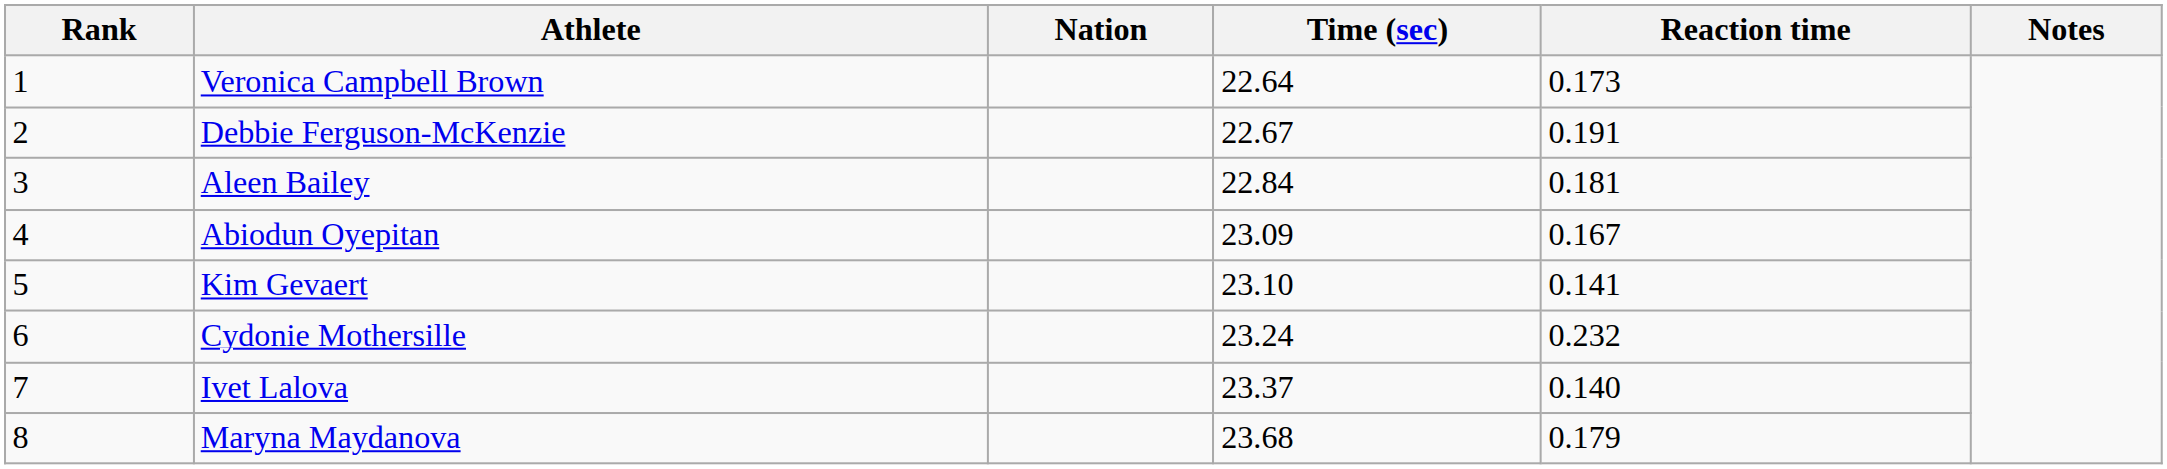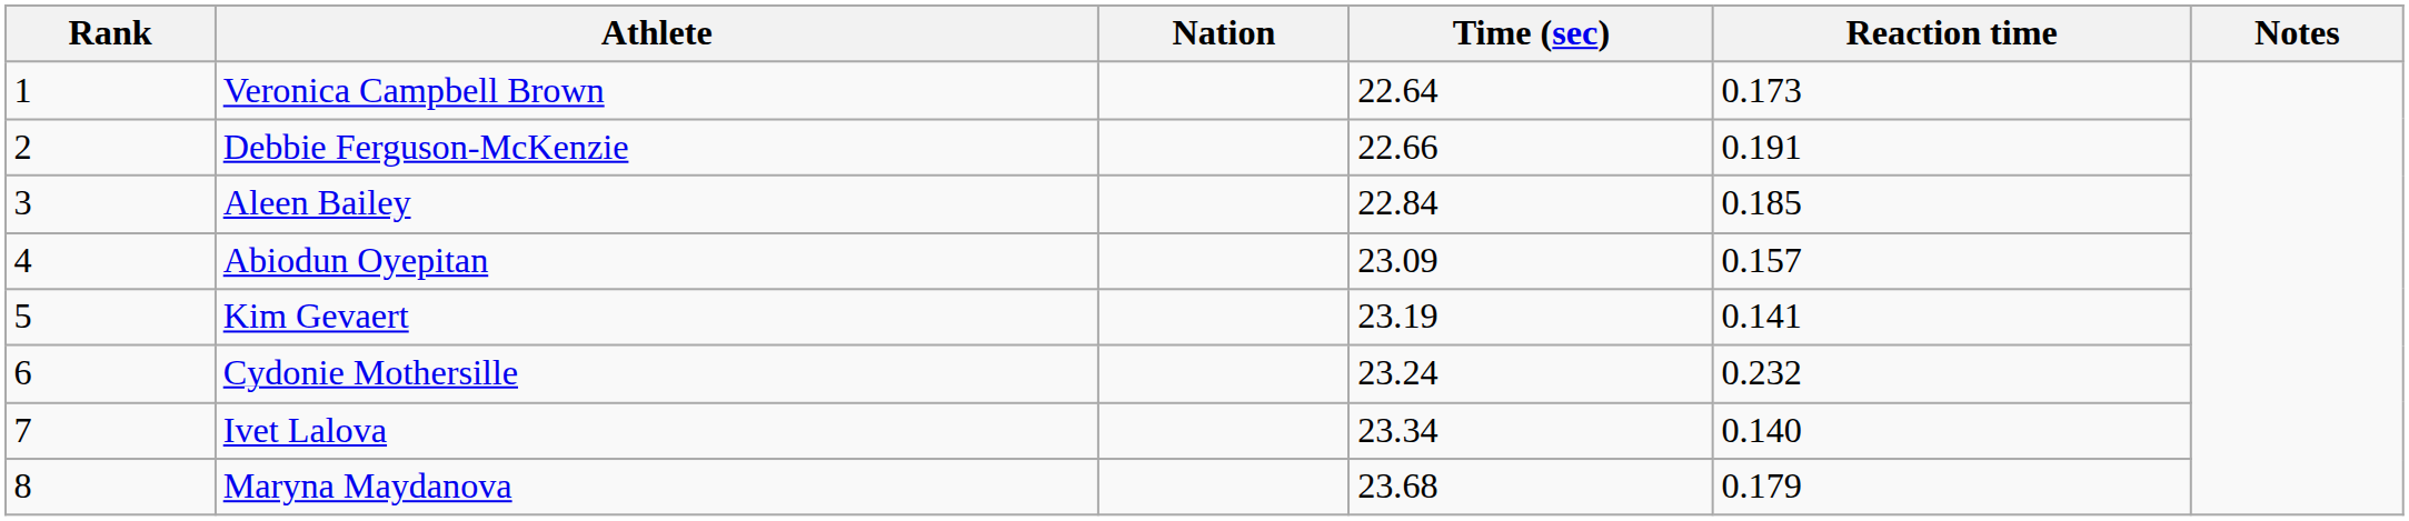Debbie Ferguson-McKenzie | Time (sec): 22.67 -> 22.66
Aleen Bailey | Reaction time: 0.181 -> 0.185
Abiodun Oyepitan | Reaction time: 0.167 -> 0.157
Kim Gevaert | Time (sec): 23.10 -> 23.19
Ivet Lalova | Time (sec): 23.37 -> 23.34
